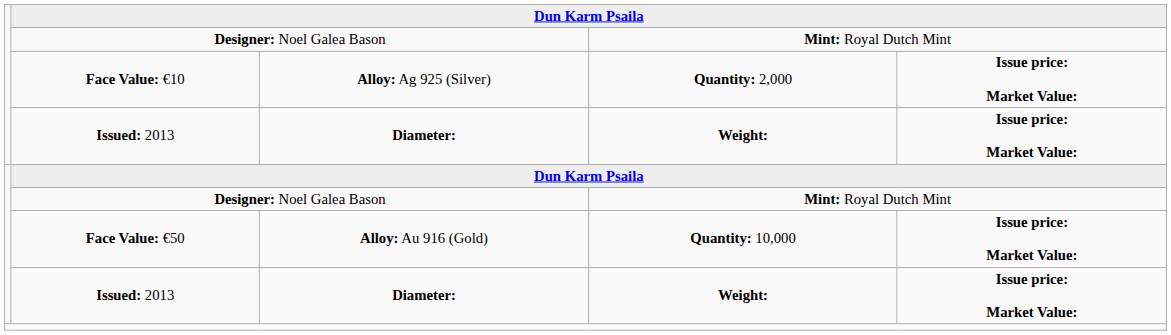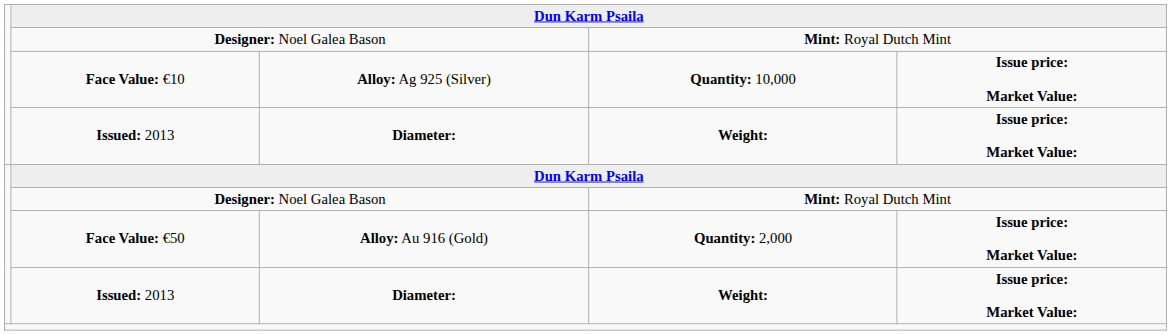Face Value: €10 | column 4: Quantity: 2,000 -> Quantity: 10,000
Face Value: €50 | column 4: Quantity: 10,000 -> Quantity: 2,000
